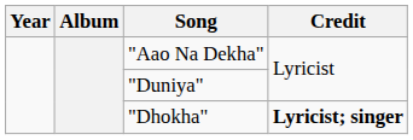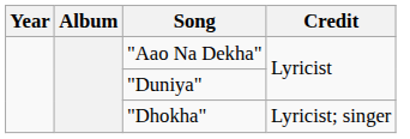"Dhokha" | Credit: bold -> normal
